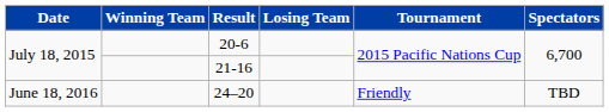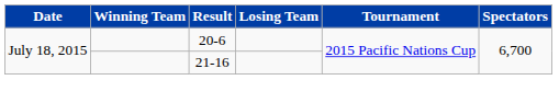- row: June 18, 2016 | 24–20 | Friendly | TBD
